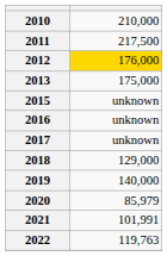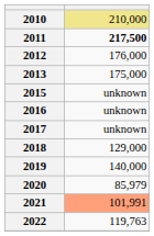2010 | column 2: no background -> khaki background
2011 | column 2: normal -> bold
2012 | column 2: gold background -> no background
2021 | column 2: no background -> lightsalmon background
